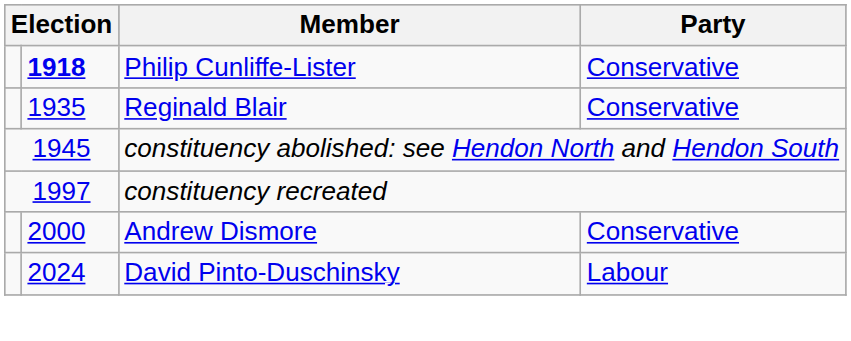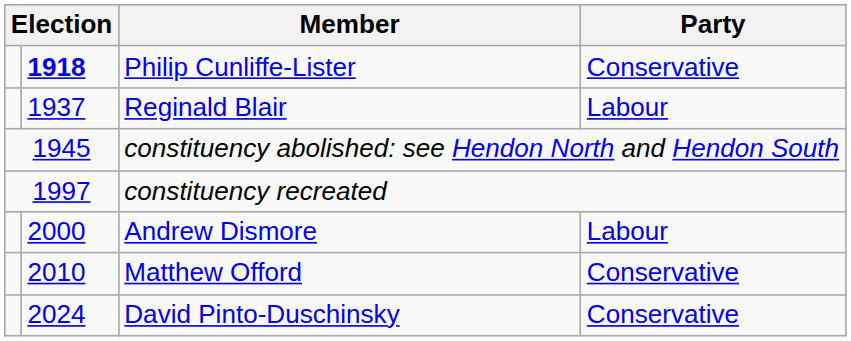Reginald Blair | column 2: 1935 -> 1937
Reginald Blair | Party: Conservative -> Labour
Andrew Dismore | Party: Conservative -> Labour
+ row: 2010 | Matthew Offord | Conservative
David Pinto-Duschinsky | Party: Labour -> Conservative
